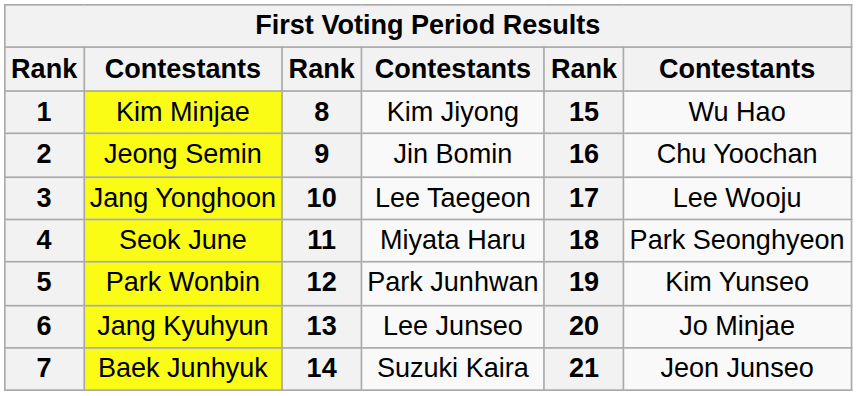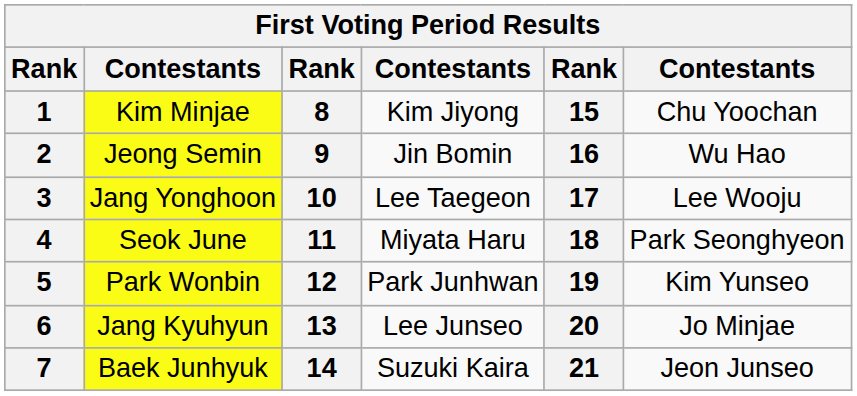1 | column 6: Wu Hao -> Chu Yoochan
2 | column 6: Chu Yoochan -> Wu Hao
